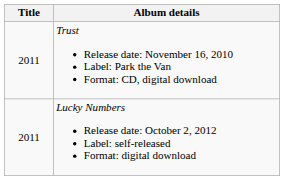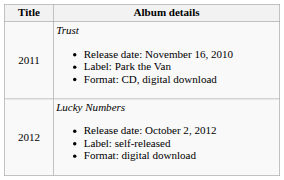row 3 | Title: 2011 -> 2012
